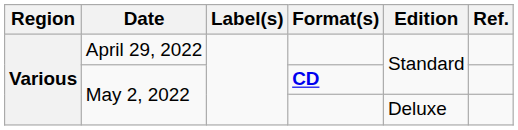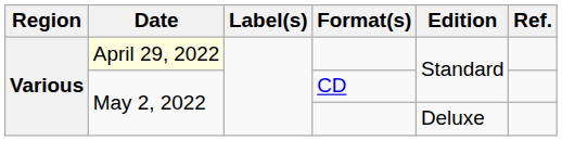April 29, 2022 | Date: no background -> lightyellow background
May 2, 2022 / CD | Format(s): bold -> normal
